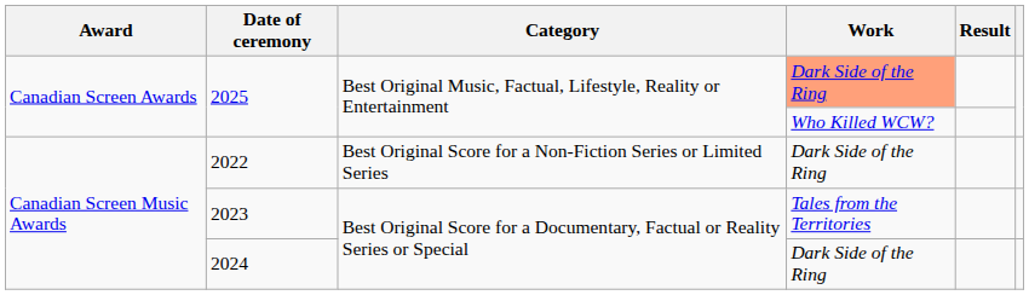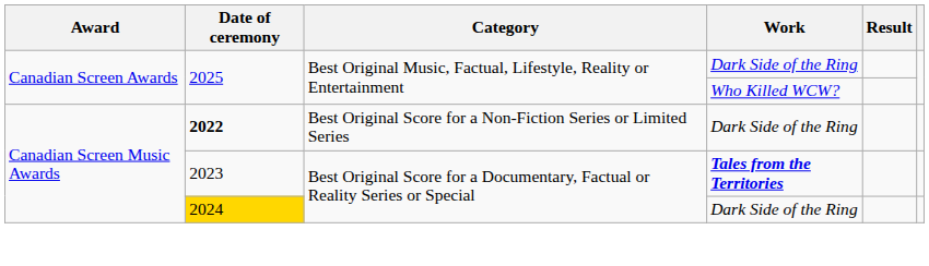2025 / Dark Side of the Ring | Work: lightsalmon background -> no background
2022 | Date of ceremony: normal -> bold
2023 | Work: normal -> bold
2024 | Date of ceremony: no background -> gold background
